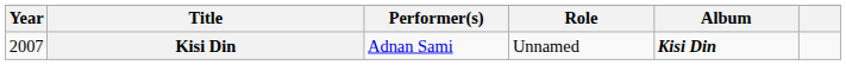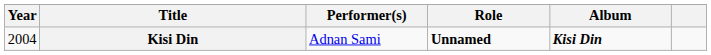row 2 | Year: 2007 -> 2004
row 2 | Role: normal -> bold
